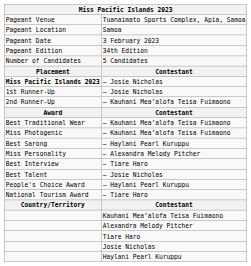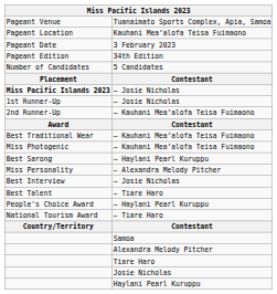row 3 | column 2: Samoa -> Kauhani Mea’alofa Teisa Fuimaono
row 16 | column 2: − Tiare Haro -> – Josie Nicholas
row 17 | column 2: – Josie Nicholas -> − Tiare Haro
row 21 | column 2: Kauhani Mea’alofa Teisa Fuimaono -> Samoa
